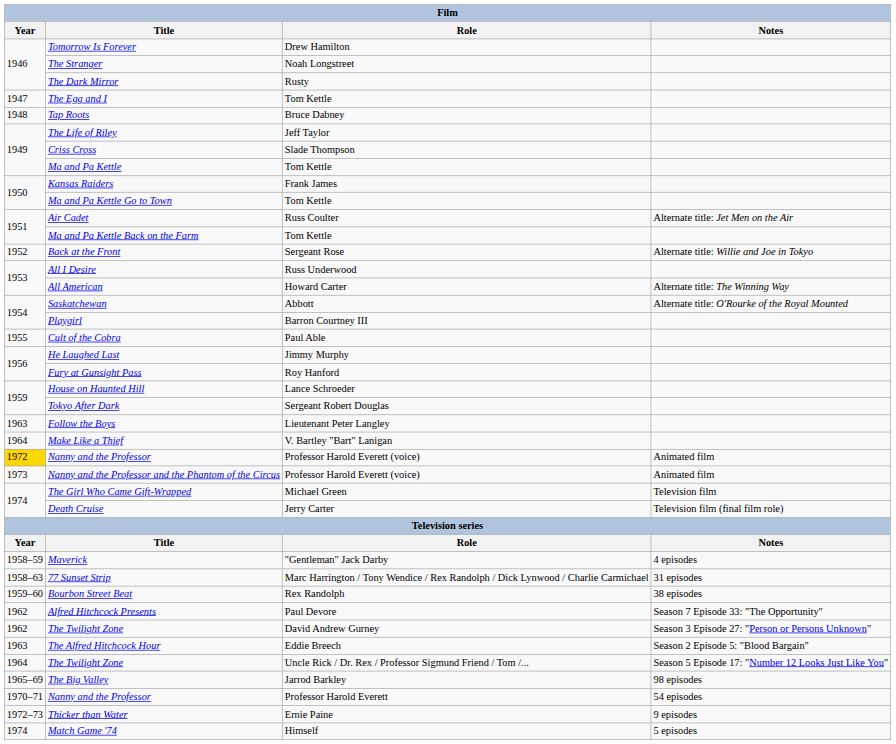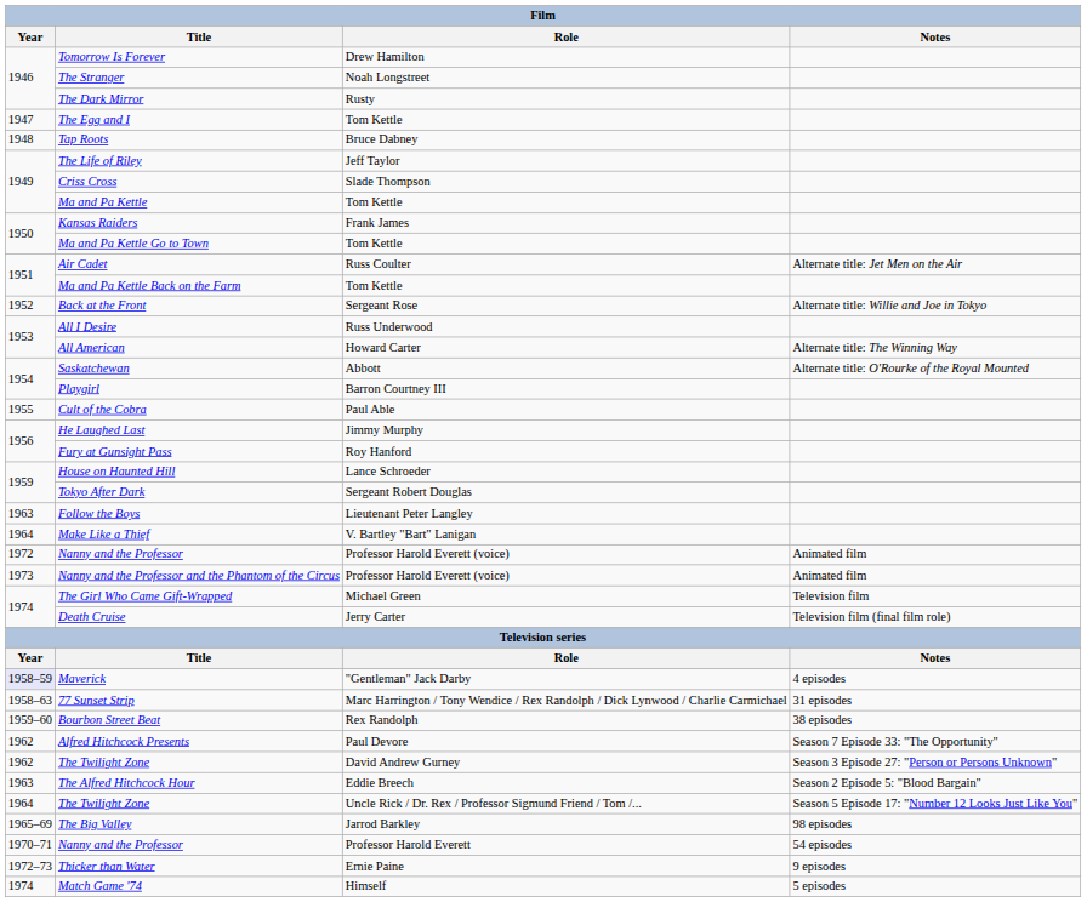Nanny and the Professor / Professor Harold Everett (voice) | Year: gold background -> no background
Maverick | Year: no background -> lavender background
